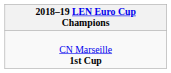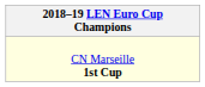row 2 | column 1: no background -> lightyellow background
